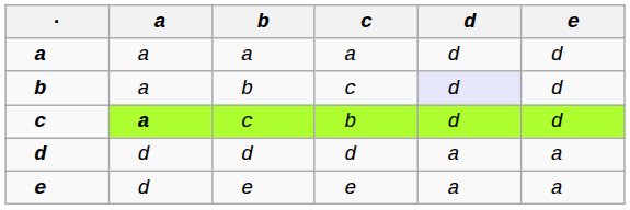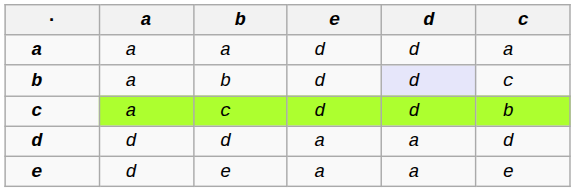columns swapped: c <-> e
row 4 | a: bold -> normal
